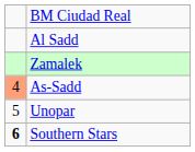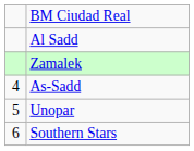As-Sadd | column 1: lightsalmon background -> no background
Southern Stars | column 1: bold -> normal
